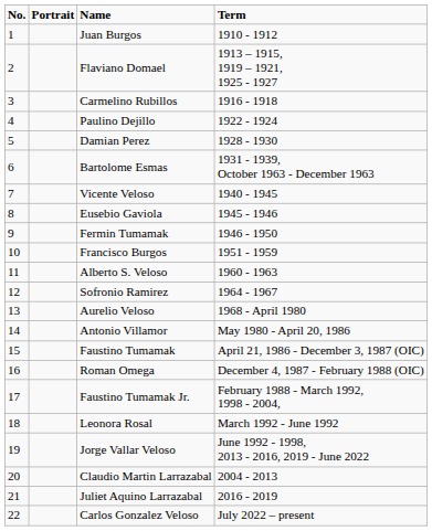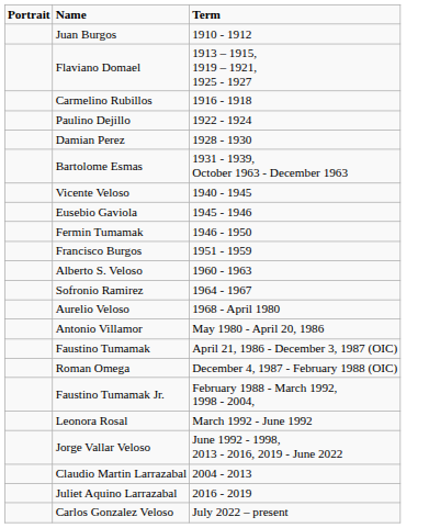- column: No. | 1 | 2 | 3 | 4 | 5 | 6 | 7 | 8 | 9 | 10 | 11 | 12 | 13 | 14 | 15 | 16 | 17 | 18 | 19 | 20 | 21 | 22
